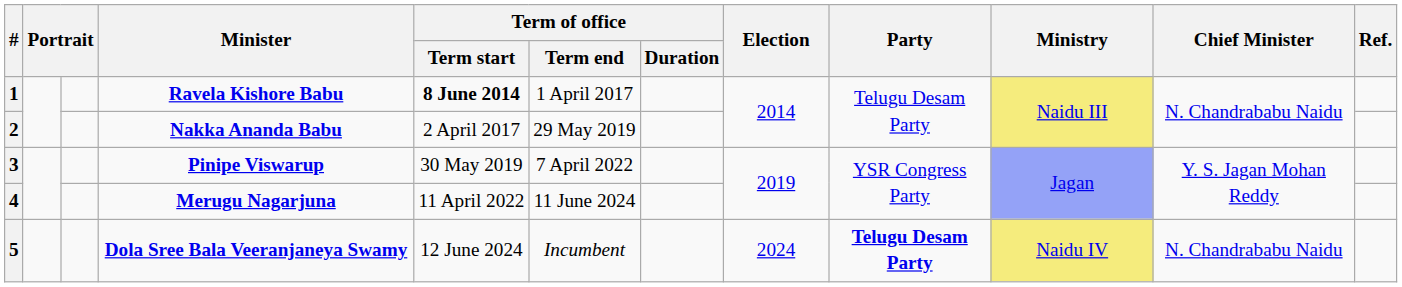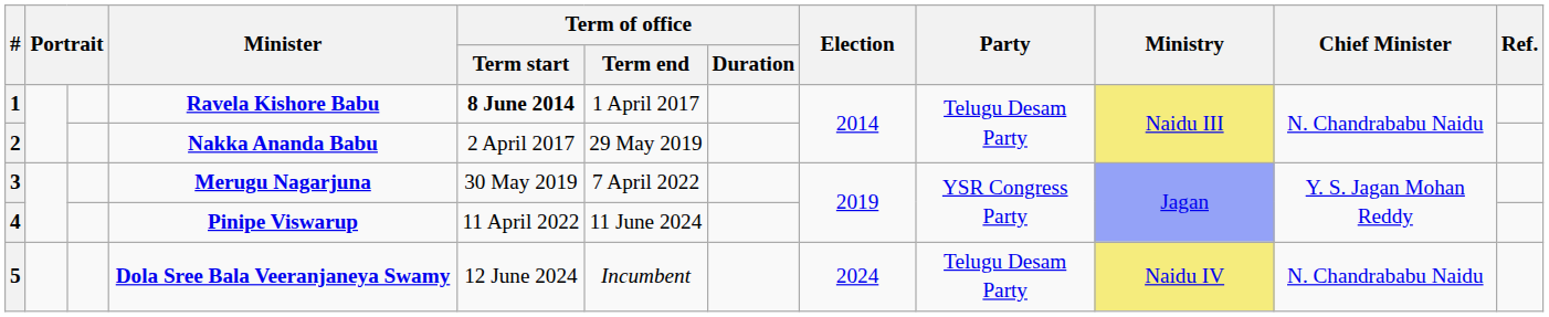3 | Minister: Pinipe Viswarup -> Merugu Nagarjuna
4 | Minister: Merugu Nagarjuna -> Pinipe Viswarup
5 | Party: bold -> normal
